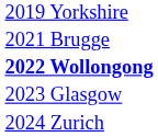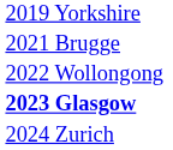2022 Wollongong | column 1: bold -> normal
2023 Glasgow | column 1: normal -> bold
